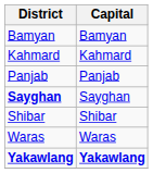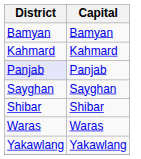row 4 | District: no background -> lavender background
row 5 | District: bold -> normal
row 8 | District: bold -> normal
row 8 | Capital: bold -> normal
